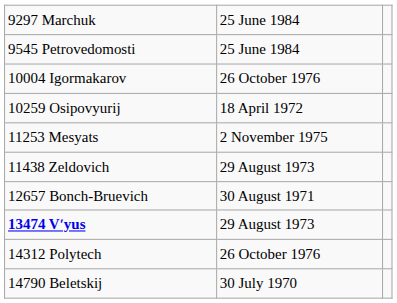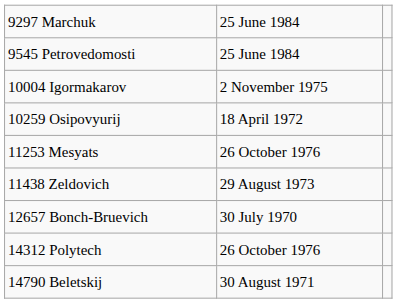10004 Igormakarov | column 2: 26 October 1976 -> 2 November 1975
11253 Mesyats | column 2: 2 November 1975 -> 26 October 1976
12657 Bonch-Bruevich | column 2: 30 August 1971 -> 30 July 1970
- row: 13474 Vʹyus | 29 August 1973
14790 Beletskij | column 2: 30 July 1970 -> 30 August 1971
